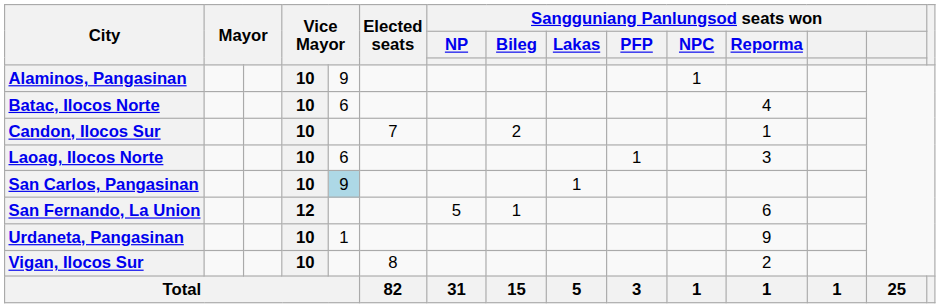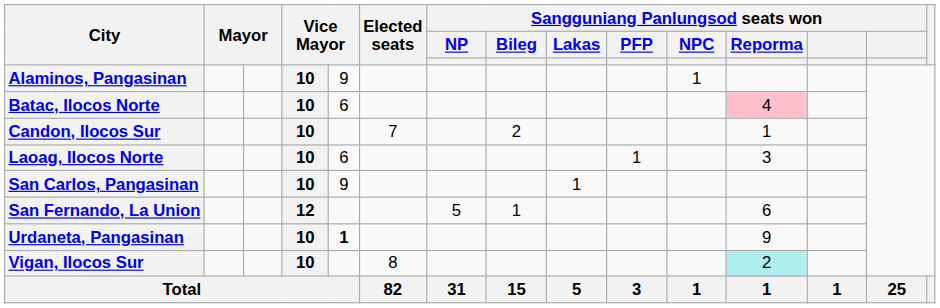Batac, Ilocos Norte | Sangguniang Panlungsod seats won / Reporma: no background -> pink background
San Carlos, Pangasinan | column 5: lightblue background -> no background
Urdaneta, Pangasinan | column 5: normal -> bold
Vigan, Ilocos Sur | Sangguniang Panlungsod seats won / Reporma: no background -> paleturquoise background
